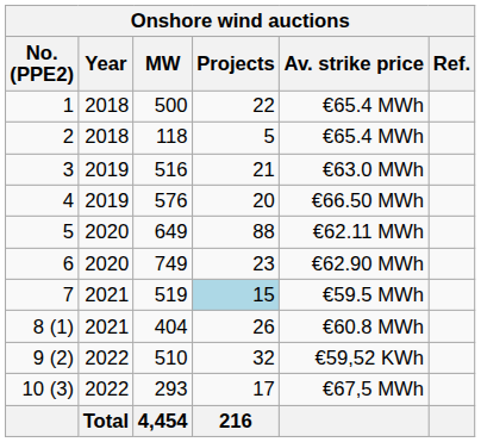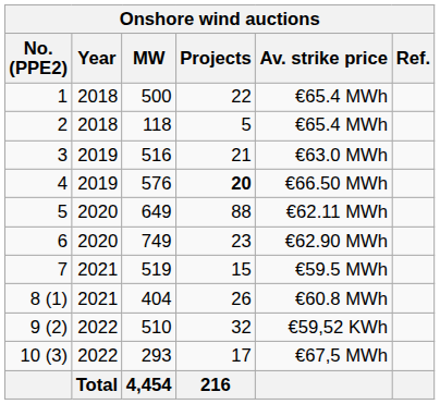4 | Projects: normal -> bold
7 | Projects: lightblue background -> no background
